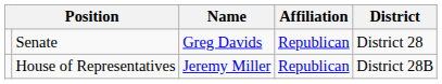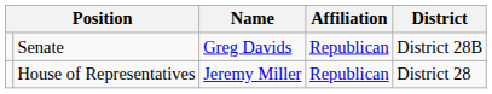Senate | District: District 28 -> District 28B
House of Representatives | District: District 28B -> District 28
